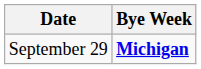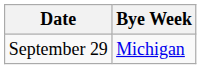September 29 | Bye Week: bold -> normal
